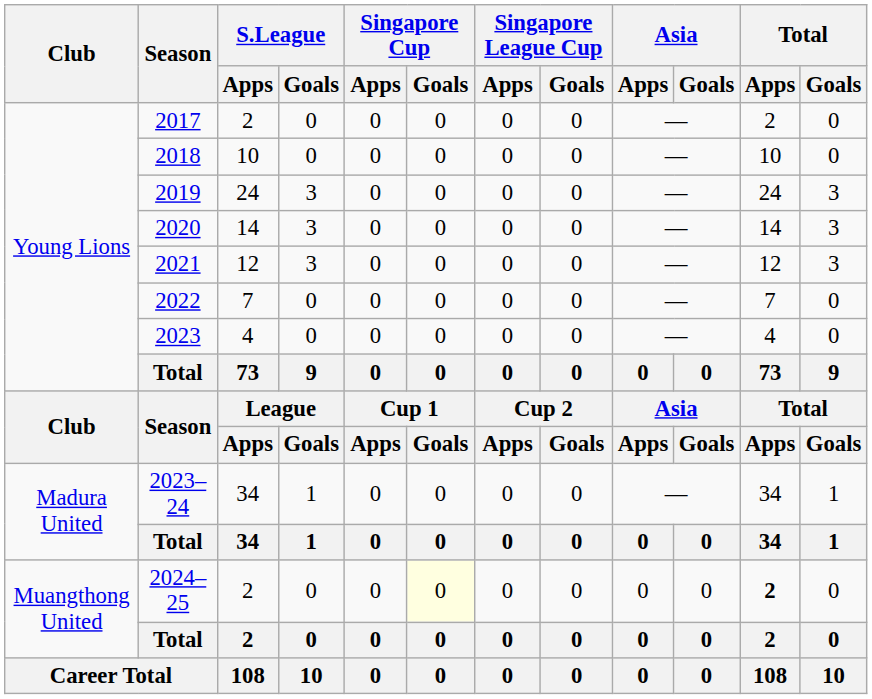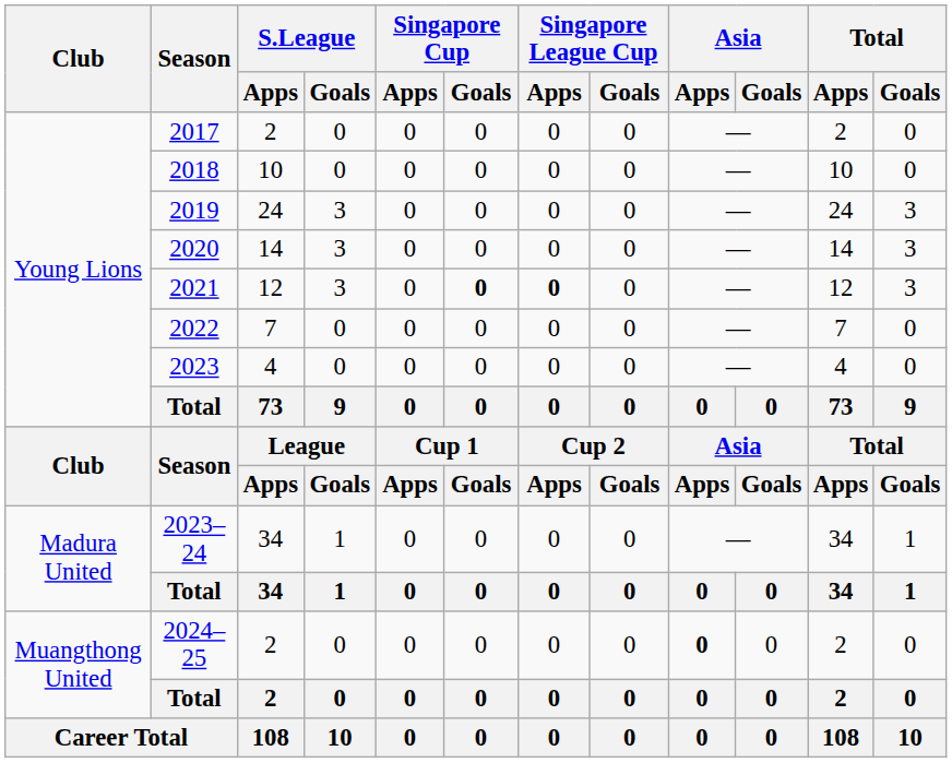2021 | Singapore Cup / Goals: normal -> bold
2021 | Singapore League Cup / Apps: normal -> bold
2024–25 | Singapore Cup / Goals: lightyellow background -> no background
2024–25 | Asia / Apps: normal -> bold
2024–25 | Total / Apps: bold -> normal
